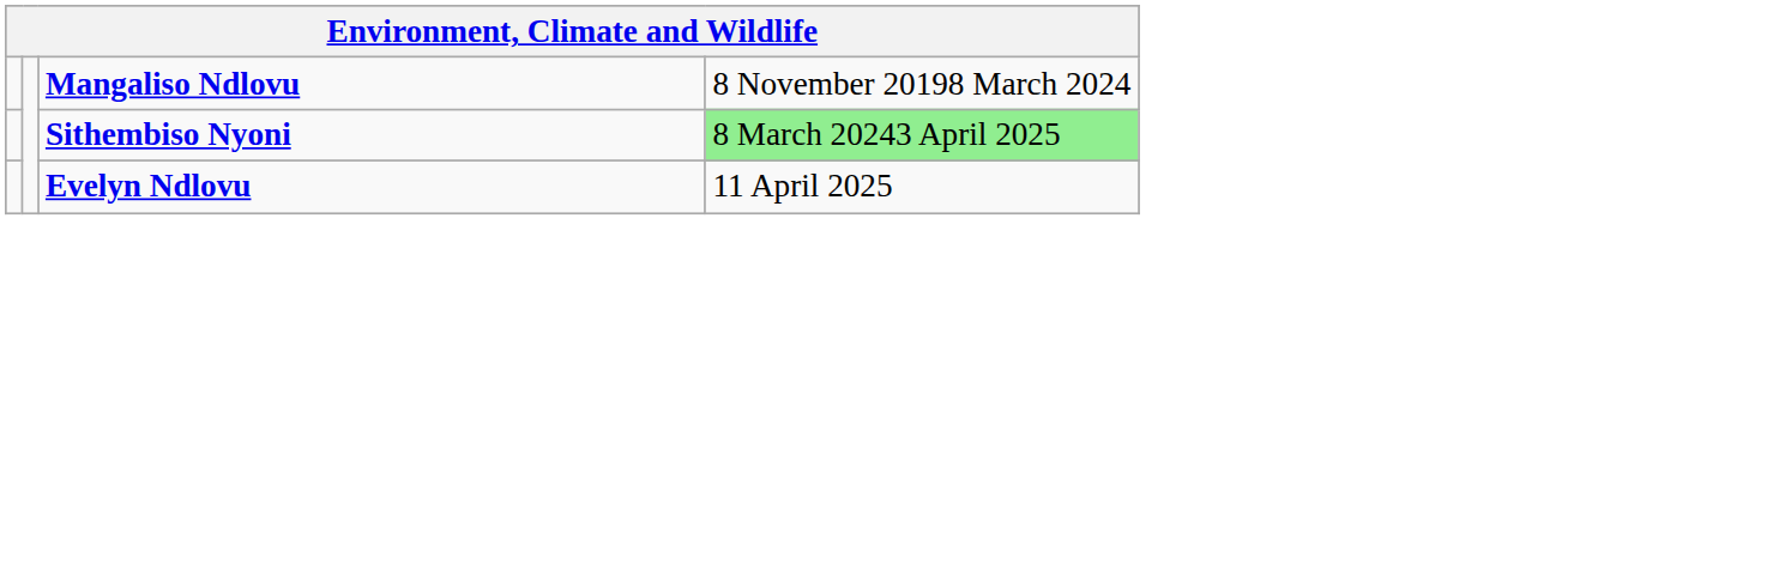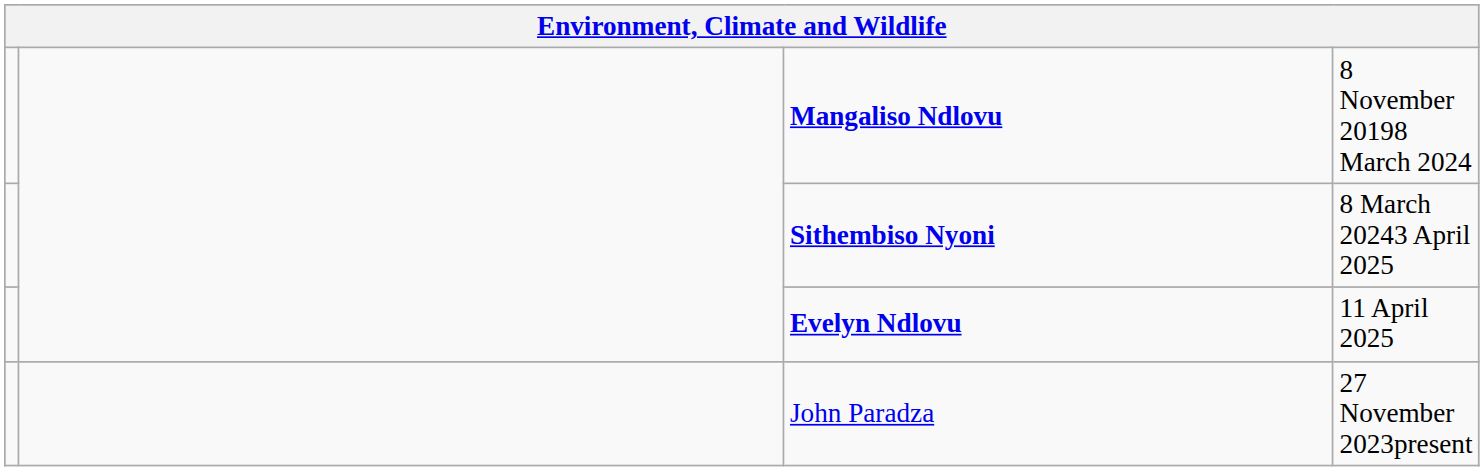Sithembiso Nyoni | column 4: lightgreen background -> no background
+ row: John Paradza | 27 November 2023present
